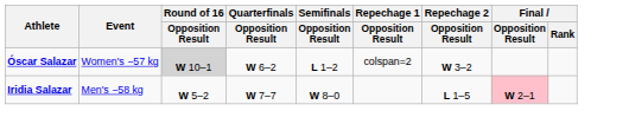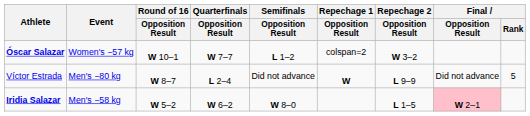Óscar Salazar | Round of 16 / Opposition Result: lightgrey background -> no background
Óscar Salazar | Quarterfinals / Opposition Result: W 6–2 -> W 7–7
+ row: Víctor Estrada | Men's −80 kg | W 8–7 | L 2–4 | Did not advance | W | L 9–9 | Did not advance | 5
Iridia Salazar | Quarterfinals / Opposition Result: W 7–7 -> W 6–2
